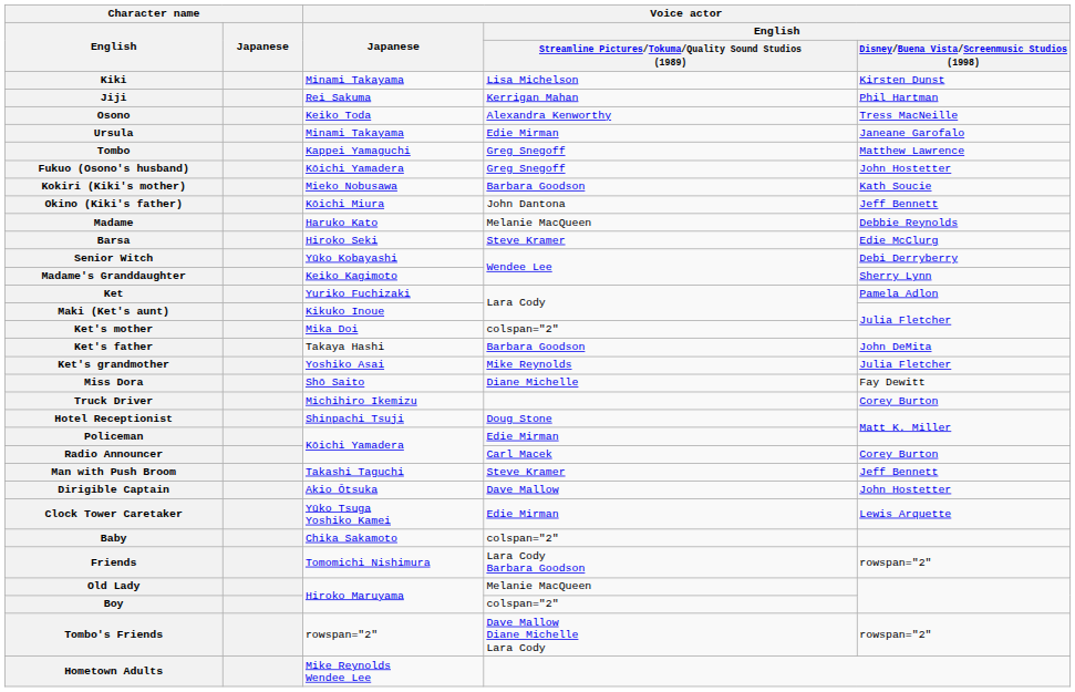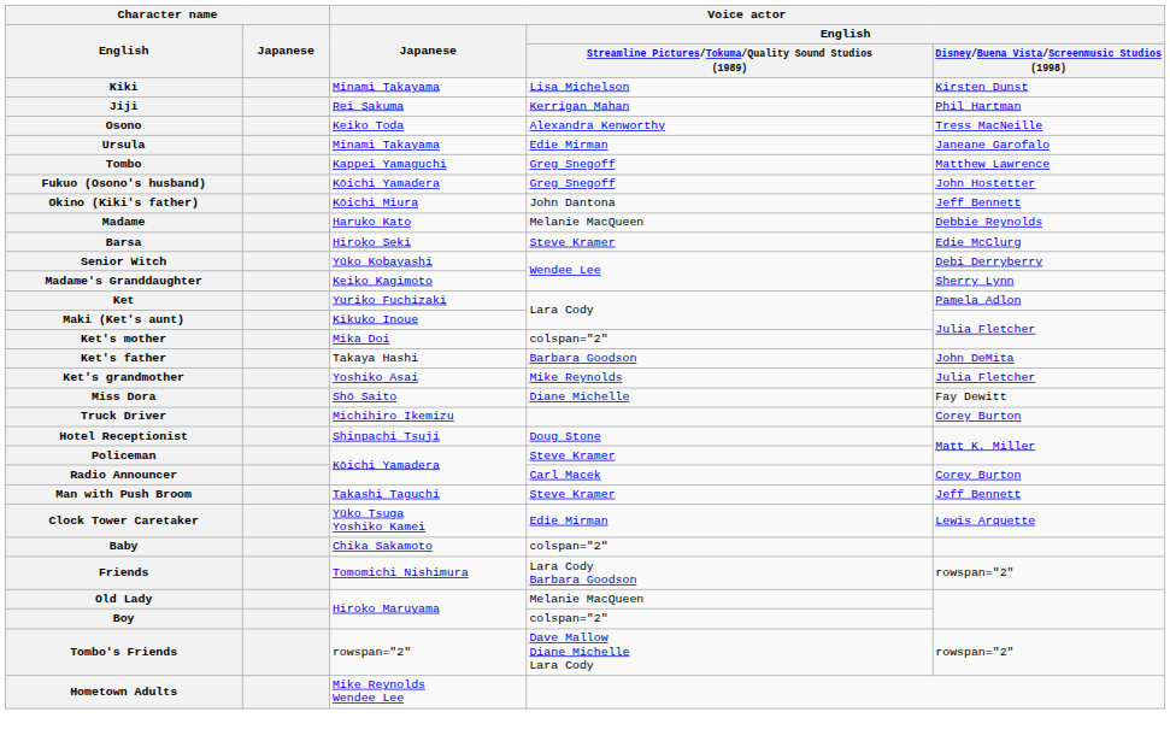- row: Kokiri (Kiki's mother) | Mieko Nobusawa | Barbara Goodson | Kath Soucie
Policeman | column 4: Edie Mirman -> Steve Kramer
- row: Dirigible Captain | Akio Ōtsuka | Dave Mallow | John Hostetter
